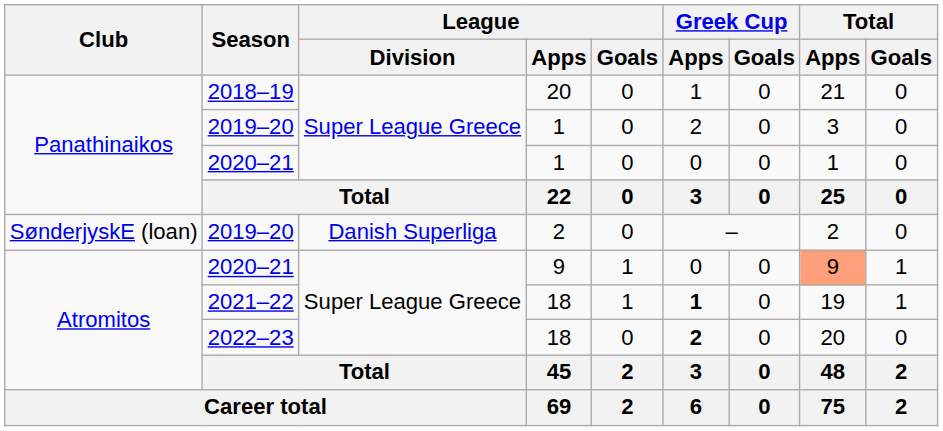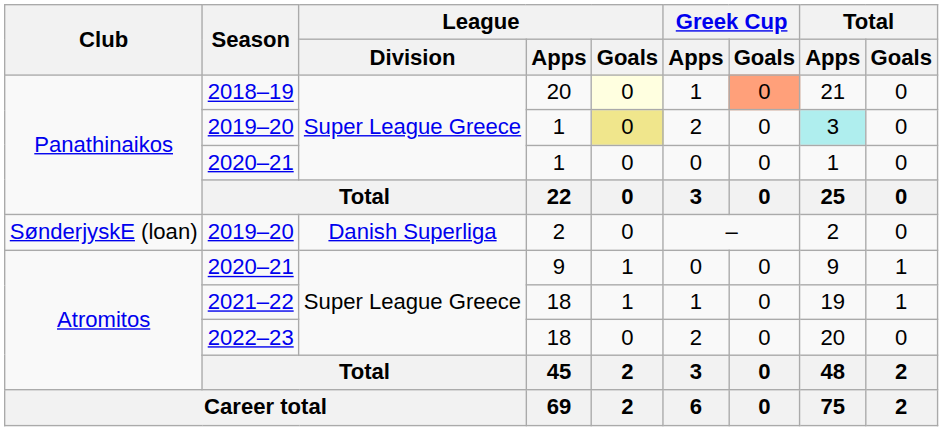2018–19 | League / Goals: no background -> lightyellow background
2018–19 | Greek Cup / Goals: no background -> lightsalmon background
2019–20 / 1 | League / Goals: no background -> khaki background
2019–20 / 1 | Total / Apps: no background -> paleturquoise background
2020–21 / 9 | Total / Apps: lightsalmon background -> no background
2021–22 | Greek Cup / Apps: bold -> normal
2022–23 | Greek Cup / Apps: bold -> normal
